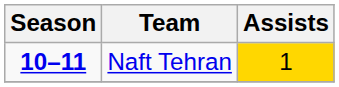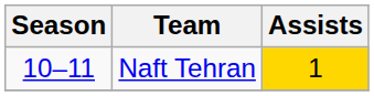Naft Tehran | Season: bold -> normal
